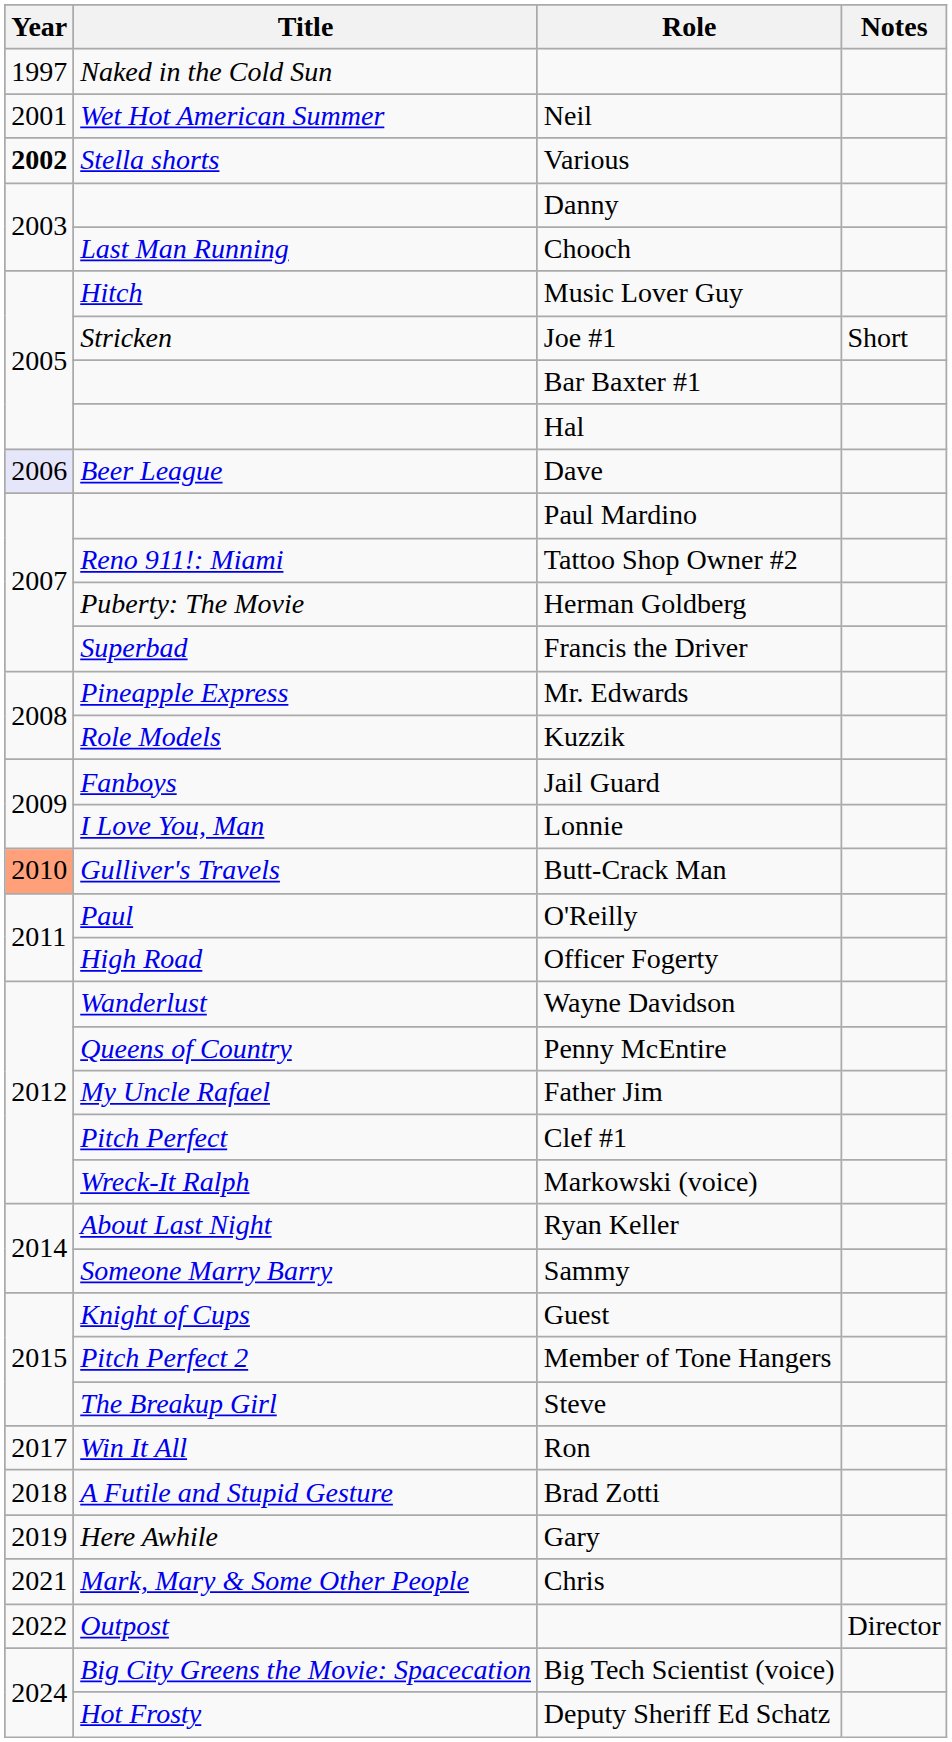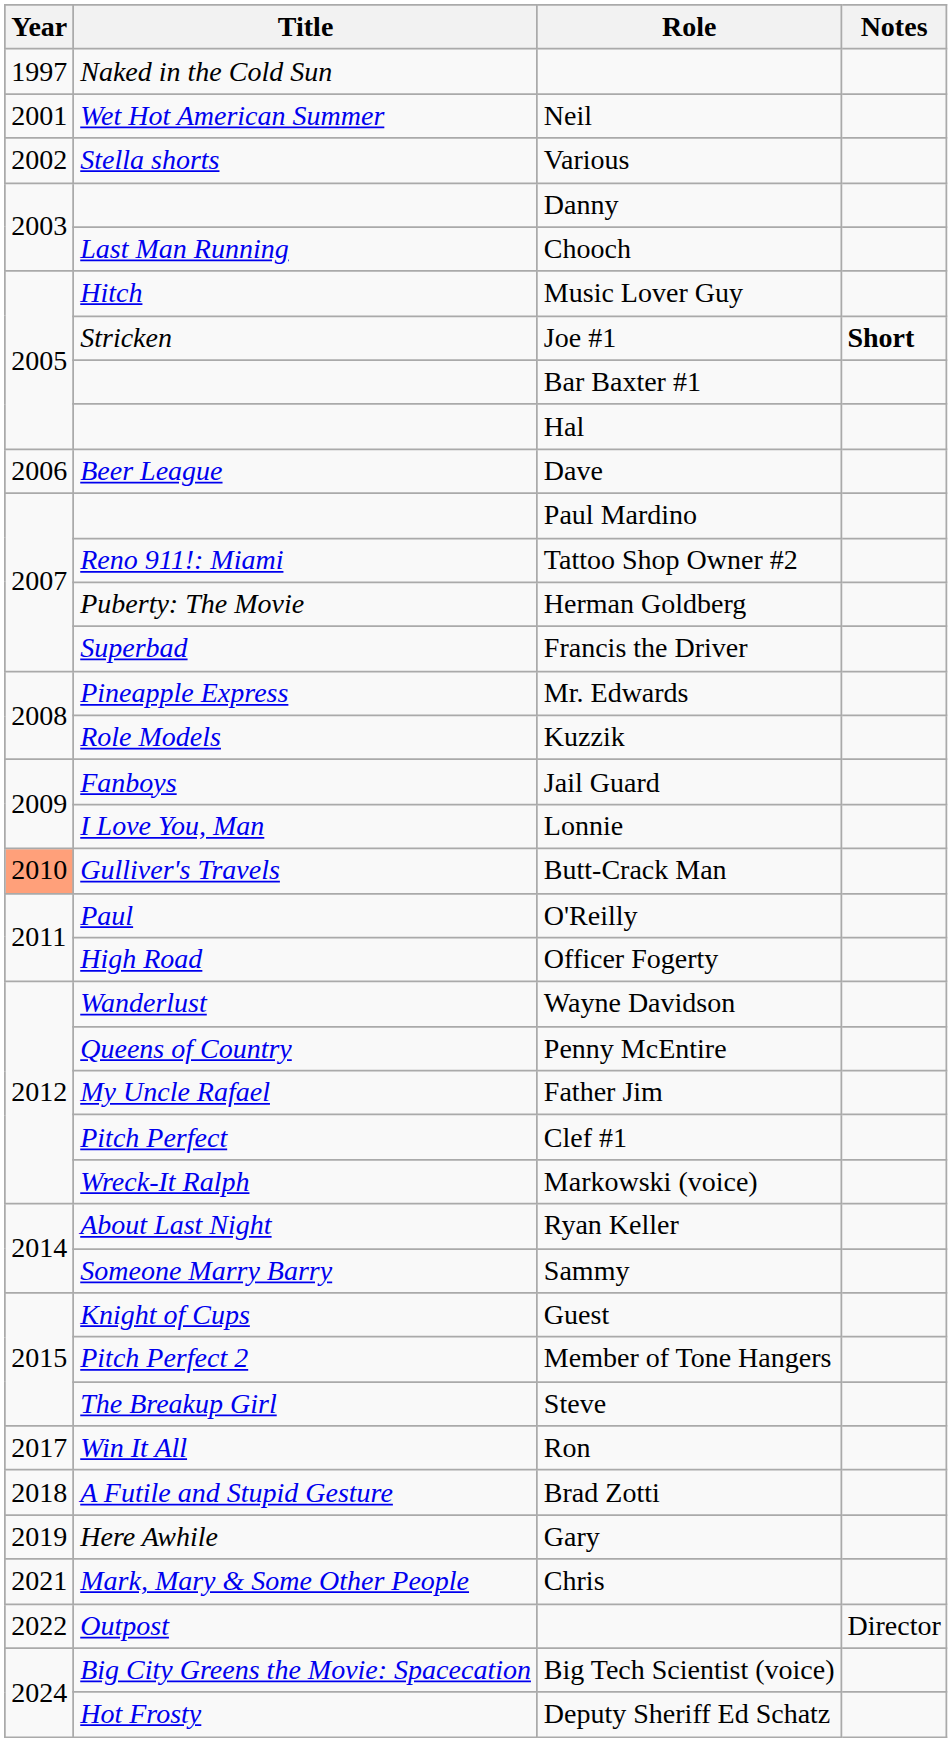Various | Year: bold -> normal
Joe #1 | Notes: normal -> bold
Dave | Year: lavender background -> no background
